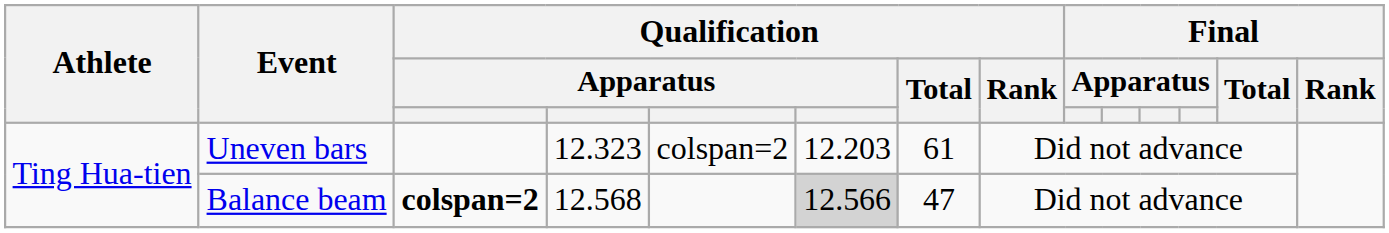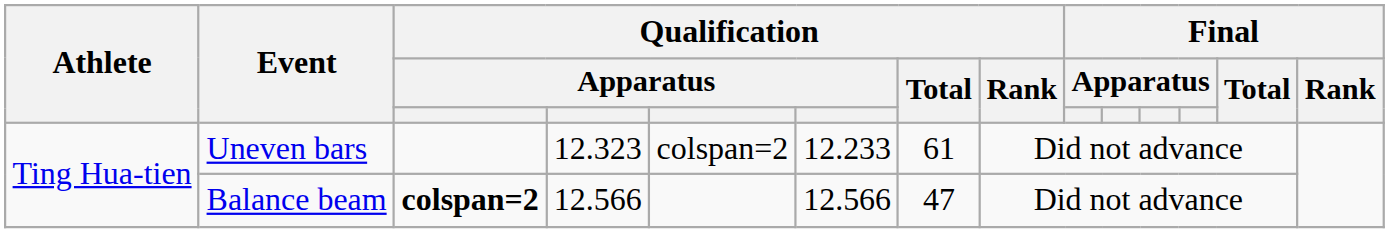Uneven bars | column 6: 12.203 -> 12.233
Balance beam | column 4: 12.568 -> 12.566
Balance beam | column 6: lightgrey background -> no background
